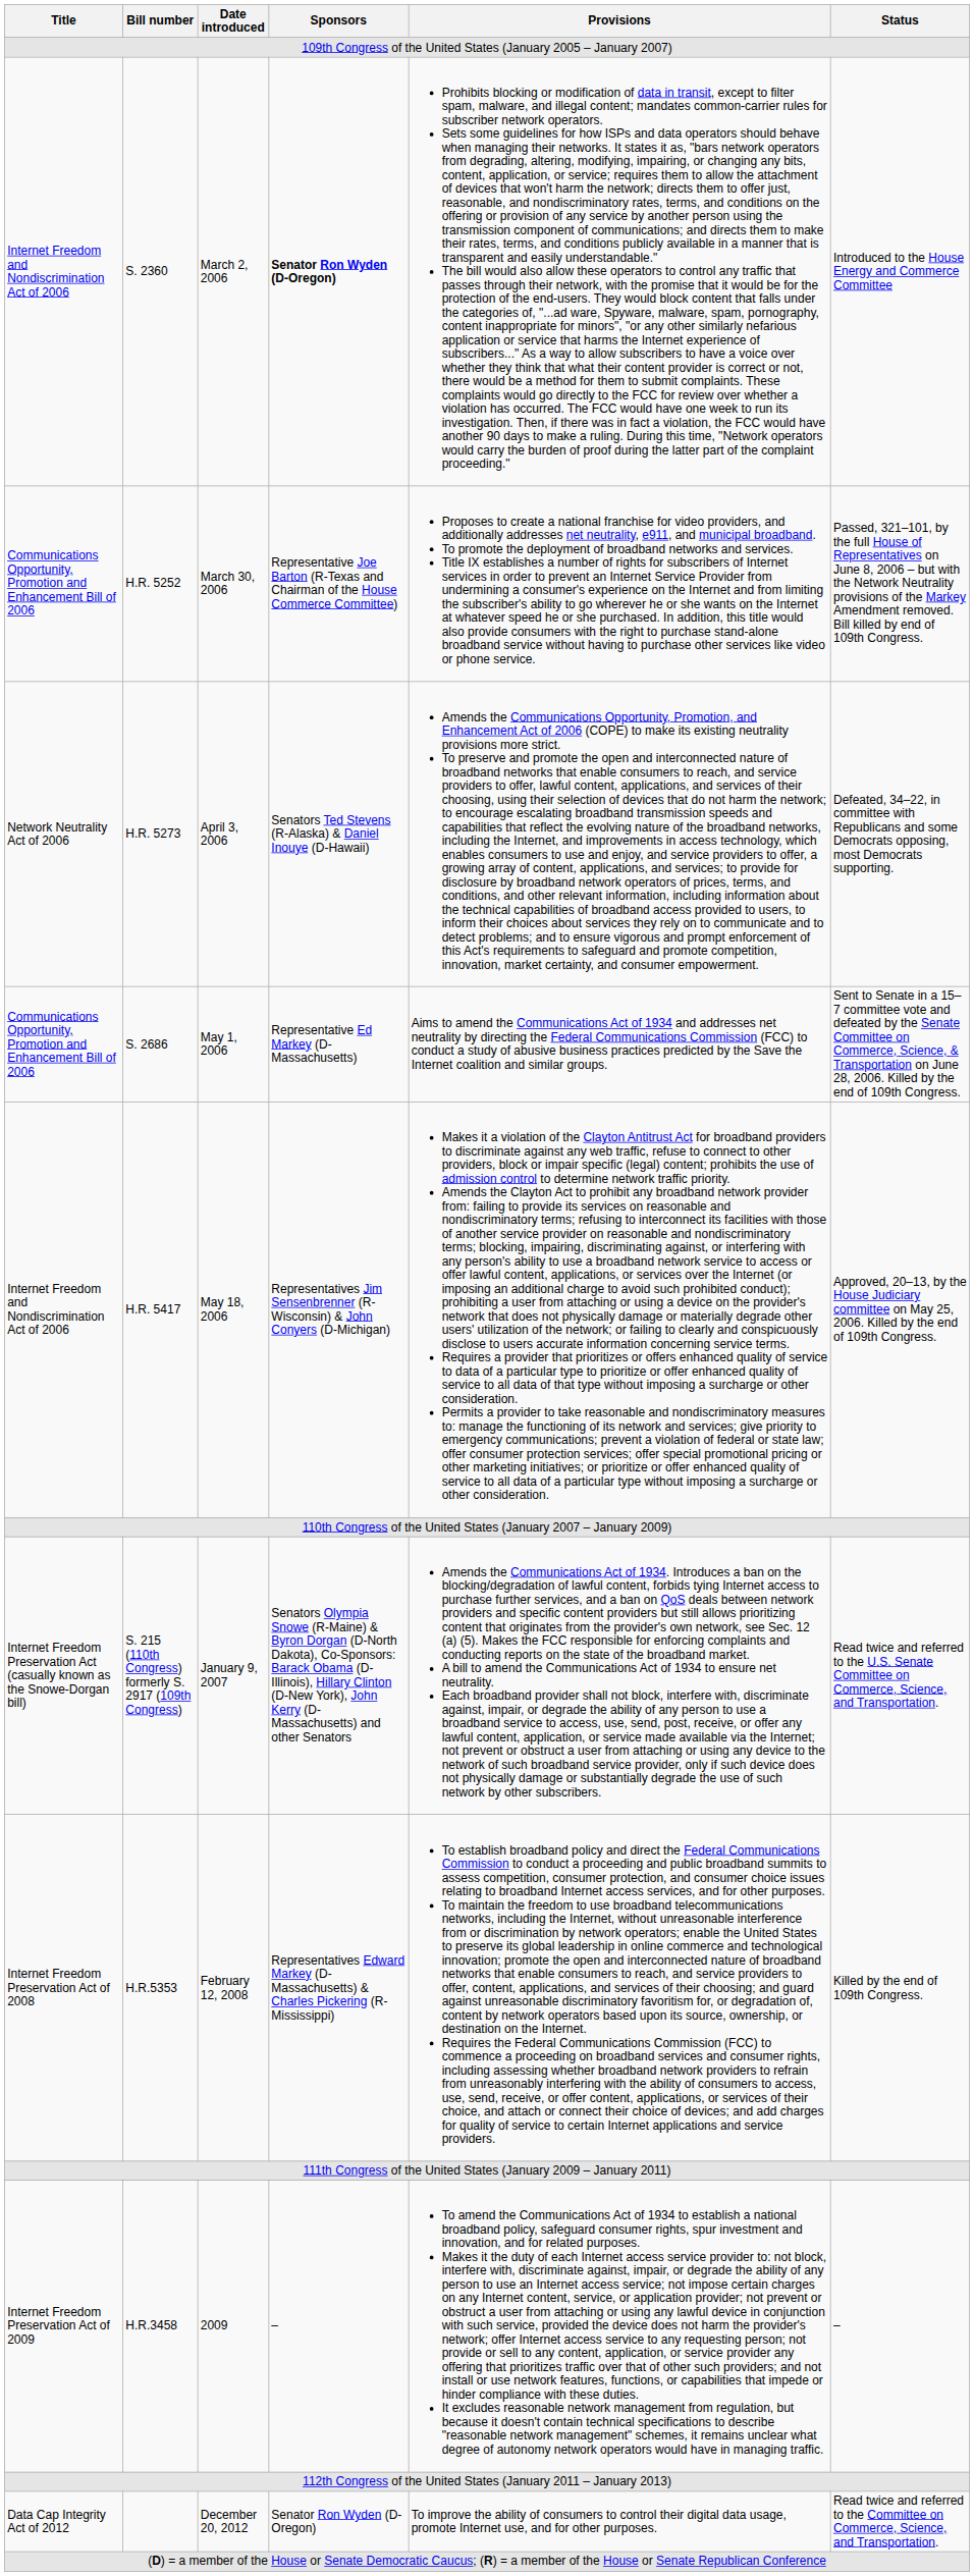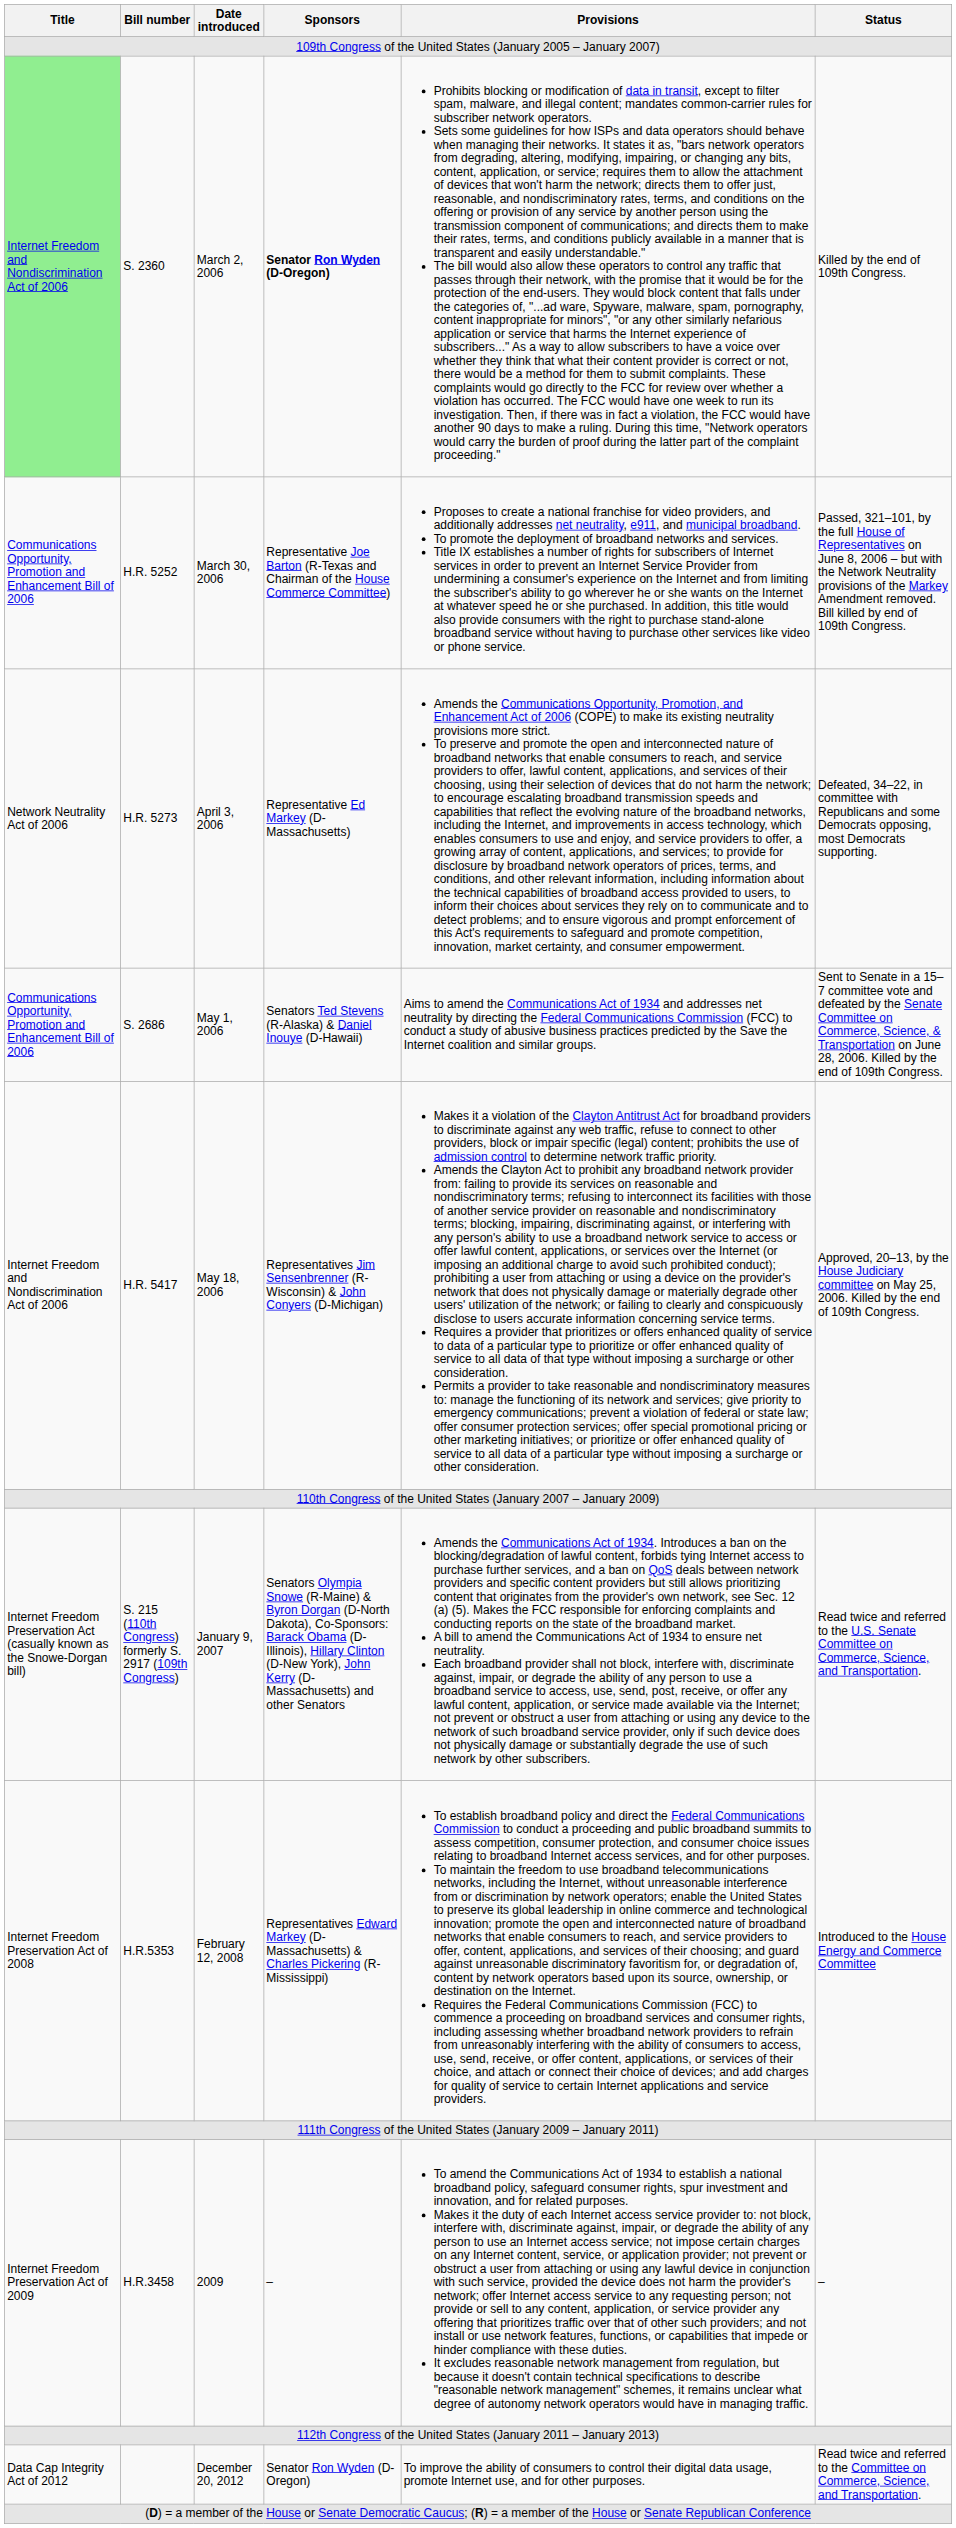S. 2360 | Title: no background -> lightgreen background
S. 2360 | Status: Introduced to the House Energy and Commerce Committee -> Killed by the end of 109th Congress.
H.R. 5273 | Sponsors: Senators Ted Stevens (R-Alaska) & Daniel Inouye (D-Hawaii) -> Representative Ed Markey (D-Massachusetts)
S. 2686 | Sponsors: Representative Ed Markey (D-Massachusetts) -> Senators Ted Stevens (R-Alaska) & Daniel Inouye (D-Hawaii)
H.R.5353 | Status: Killed by the end of 109th Congress. -> Introduced to the House Energy and Commerce Committee
